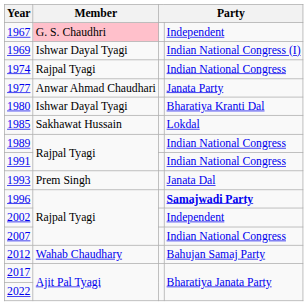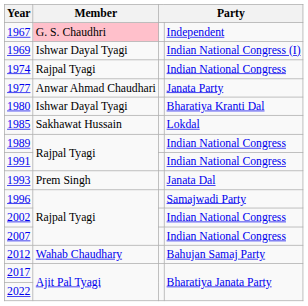1996 | column 4: bold -> normal
2002 | column 4: Independent -> Indian National Congress
